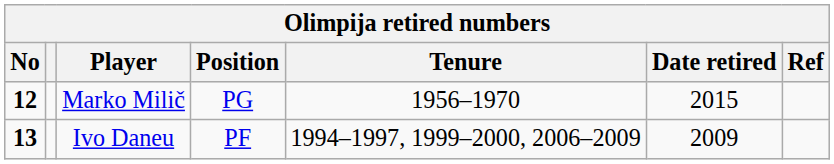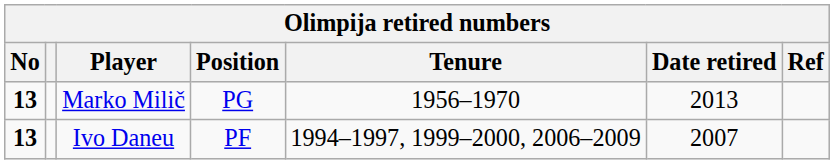Marko Milič | No: 12 -> 13
Marko Milič | Date retired: 2015 -> 2013
Ivo Daneu | Date retired: 2009 -> 2007
